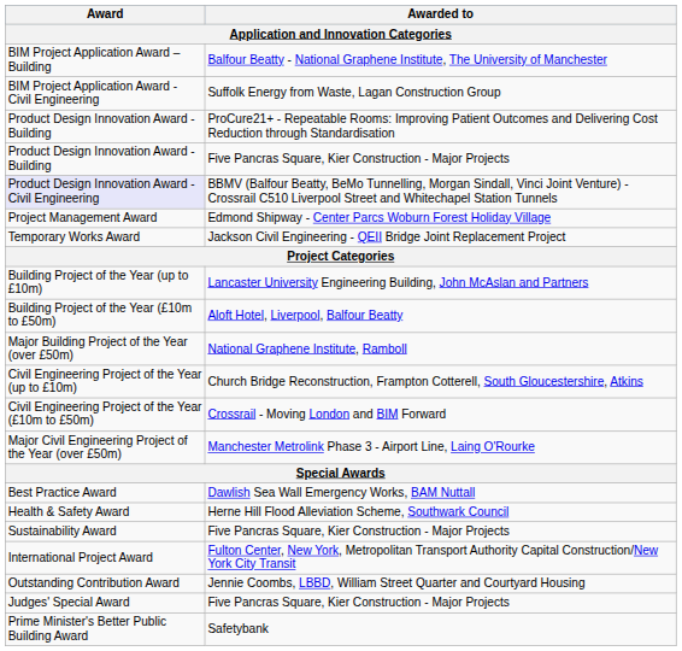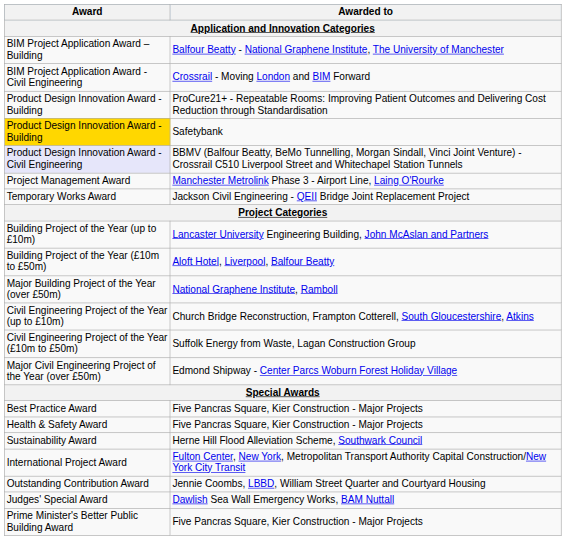row 4 | Awarded to: Suffolk Energy from Waste, Lagan Construction Group -> Crossrail - Moving London and BIM Forward
row 6 | Award: no background -> gold background
row 6 | Awarded to: Five Pancras Square, Kier Construction - Major Projects -> Safetybank
row 8 | Awarded to: Edmond Shipway - Center Parcs Woburn Forest Holiday Village -> Manchester Metrolink Phase 3 - Airport Line, Laing O'Rourke
row 15 | Awarded to: Crossrail - Moving London and BIM Forward -> Suffolk Energy from Waste, Lagan Construction Group
row 16 | Awarded to: Manchester Metrolink Phase 3 - Airport Line, Laing O'Rourke -> Edmond Shipway - Center Parcs Woburn Forest Holiday Village
row 18 | Awarded to: Dawlish Sea Wall Emergency Works, BAM Nuttall -> Five Pancras Square, Kier Construction - Major Projects
row 19 | Awarded to: Herne Hill Flood Alleviation Scheme, Southwark Council -> Five Pancras Square, Kier Construction - Major Projects
row 20 | Awarded to: Five Pancras Square, Kier Construction - Major Projects -> Herne Hill Flood Alleviation Scheme, Southwark Council
row 23 | Awarded to: Five Pancras Square, Kier Construction - Major Projects -> Dawlish Sea Wall Emergency Works, BAM Nuttall
row 24 | Awarded to: Safetybank -> Five Pancras Square, Kier Construction - Major Projects
